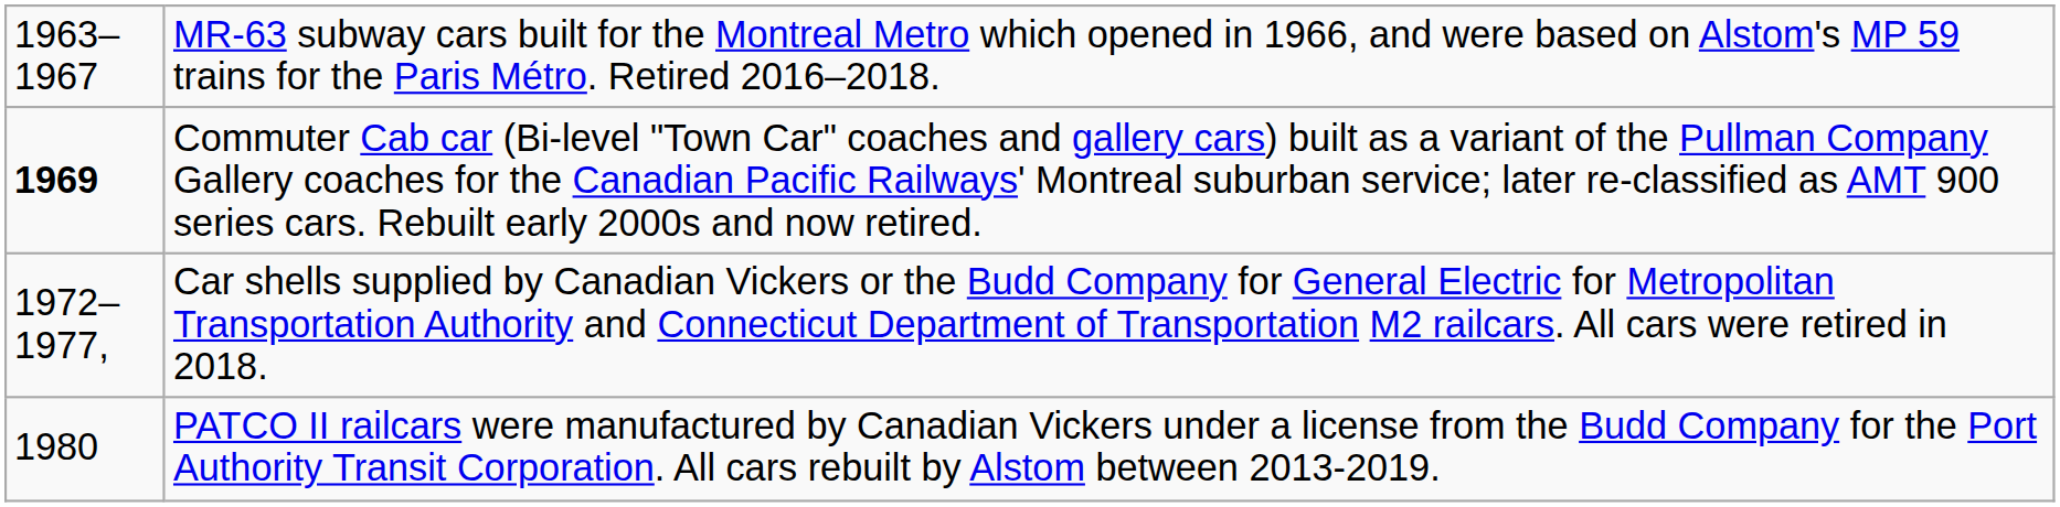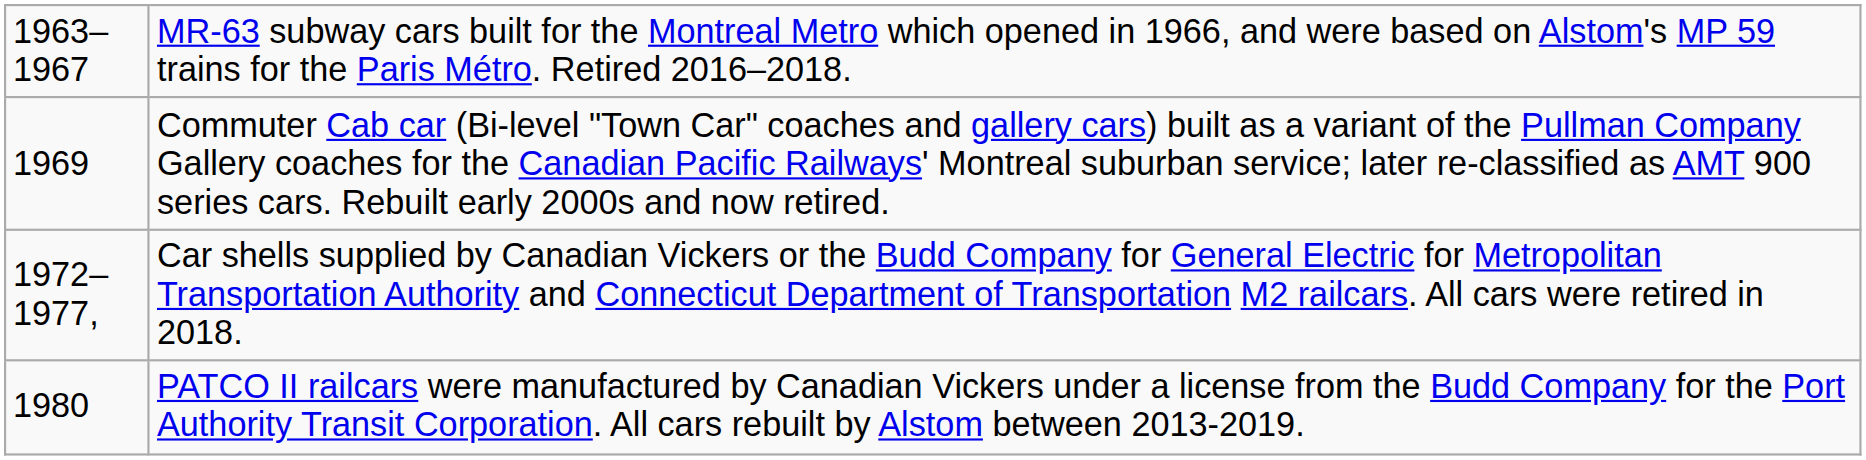row 2 | column 1: bold -> normal
